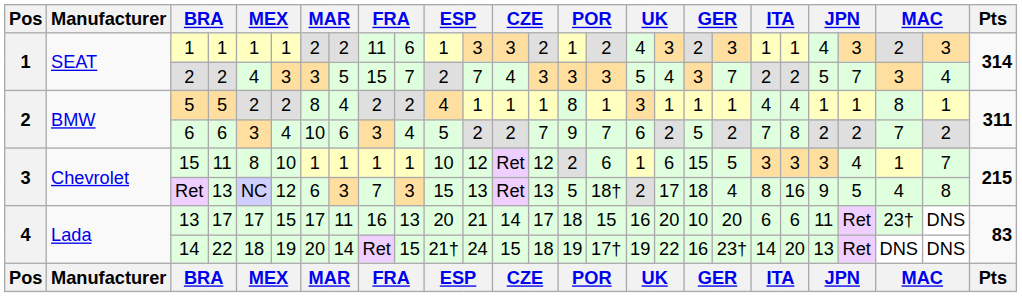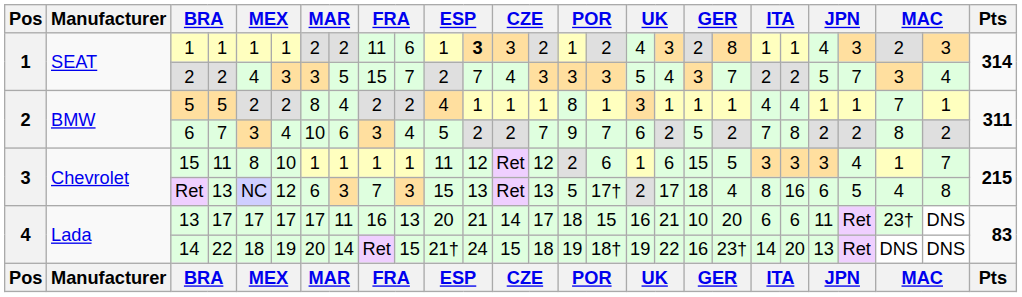row 2 | column 12: normal -> bold
row 2 | column 20: 3 -> 8
row 4 | column 25: 8 -> 7
row 5 | column 4: 6 -> 7
row 5 | column 25: 7 -> 8
row 6 | column 11: 10 -> 11
row 7 | column 16: 18† -> 17†
row 7 | column 23: 9 -> 6
row 8 | column 6: 15 -> 17
row 8 | column 18: 20 -> 21
row 9 | column 16: 17† -> 18†
